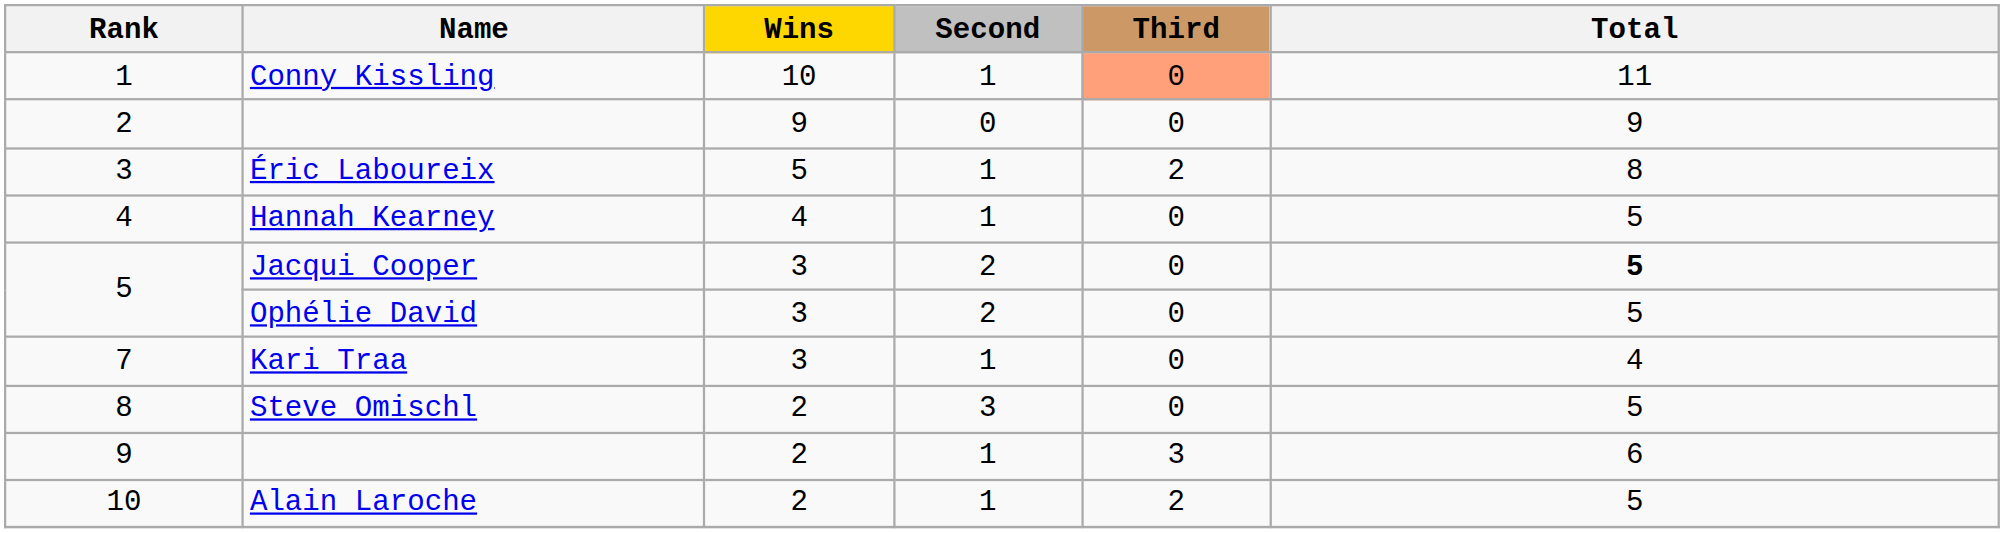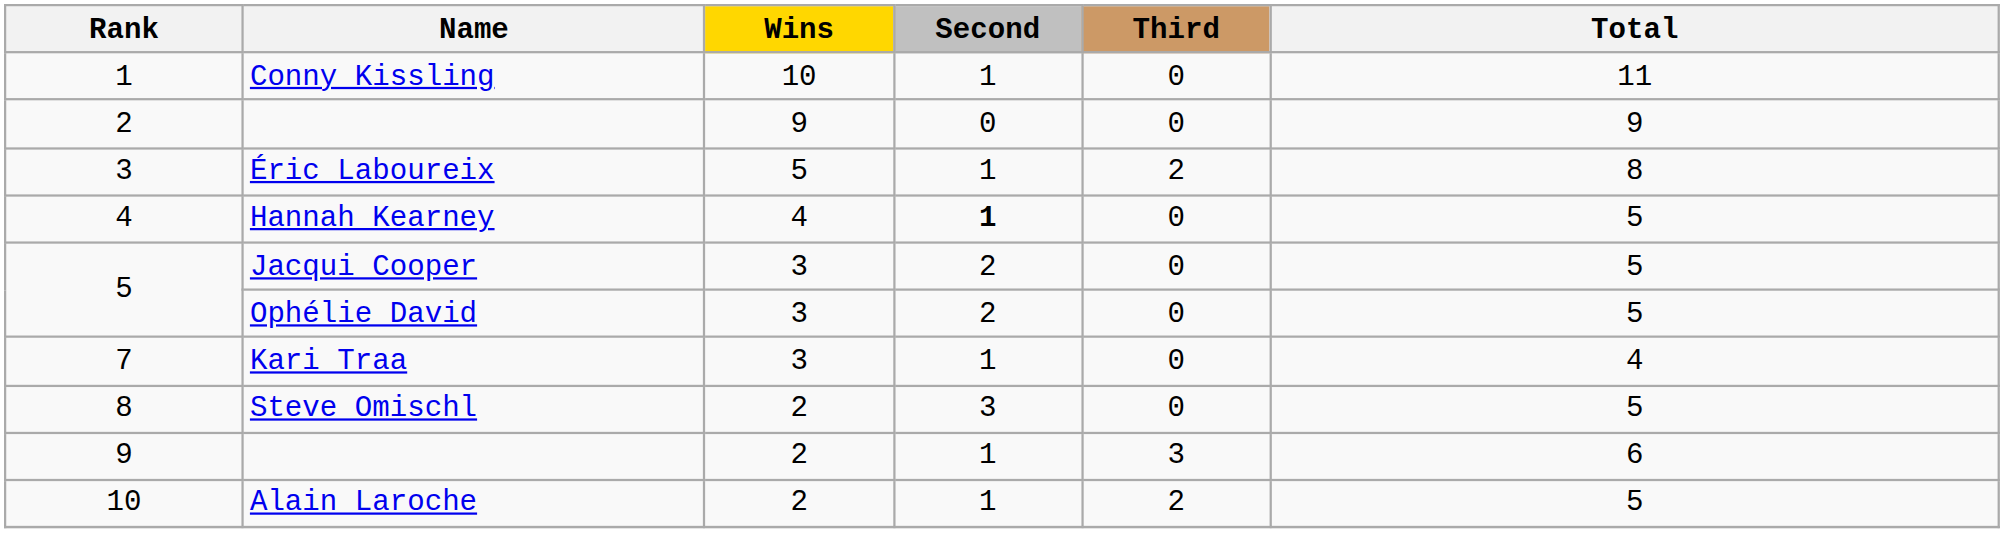Conny Kissling | Third: lightsalmon background -> no background
Hannah Kearney | Second: normal -> bold
Jacqui Cooper | Total: bold -> normal
